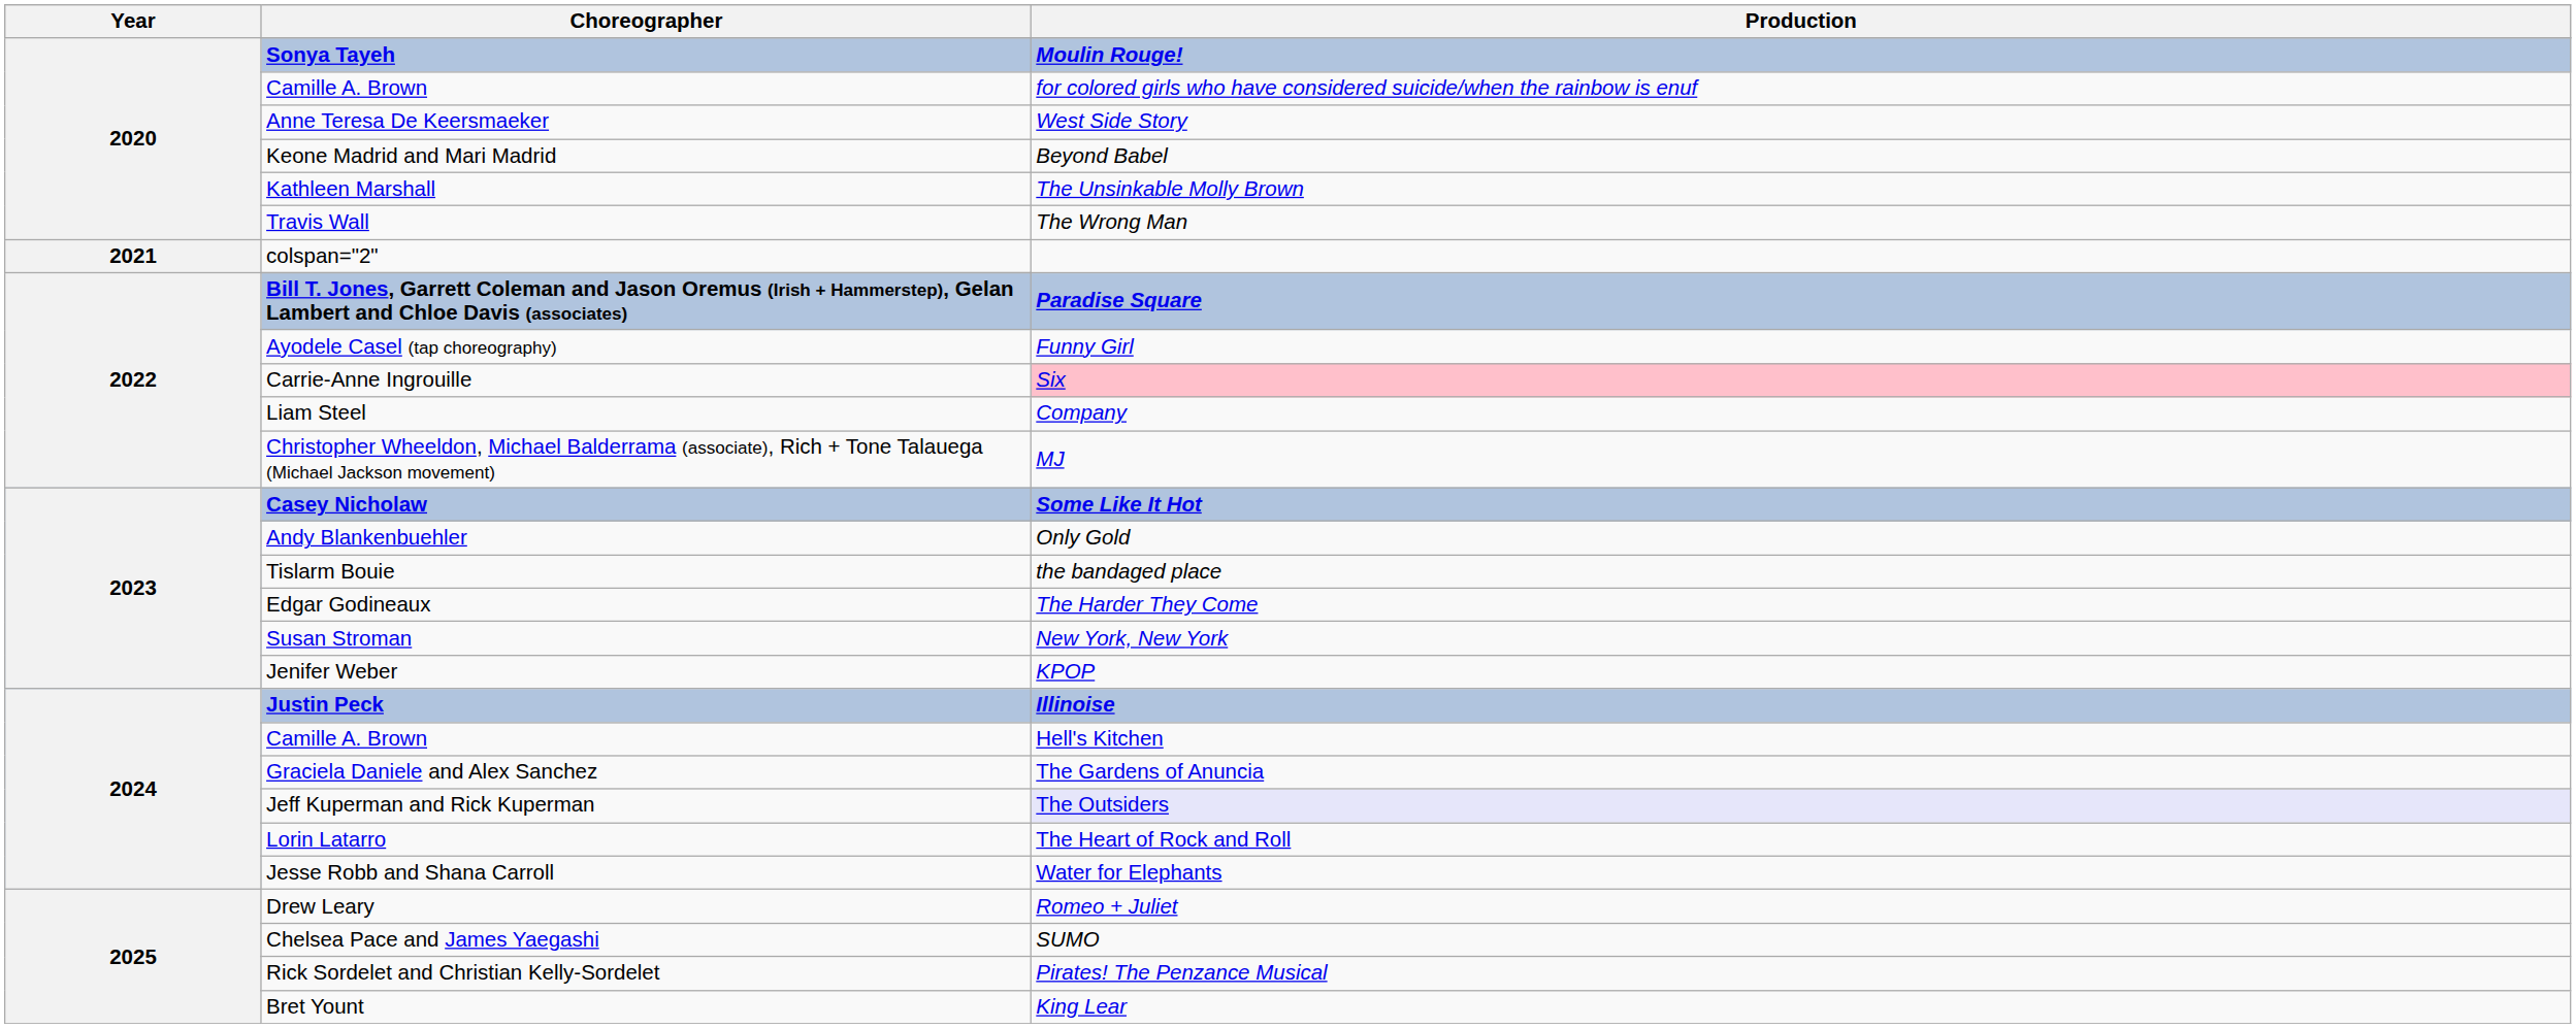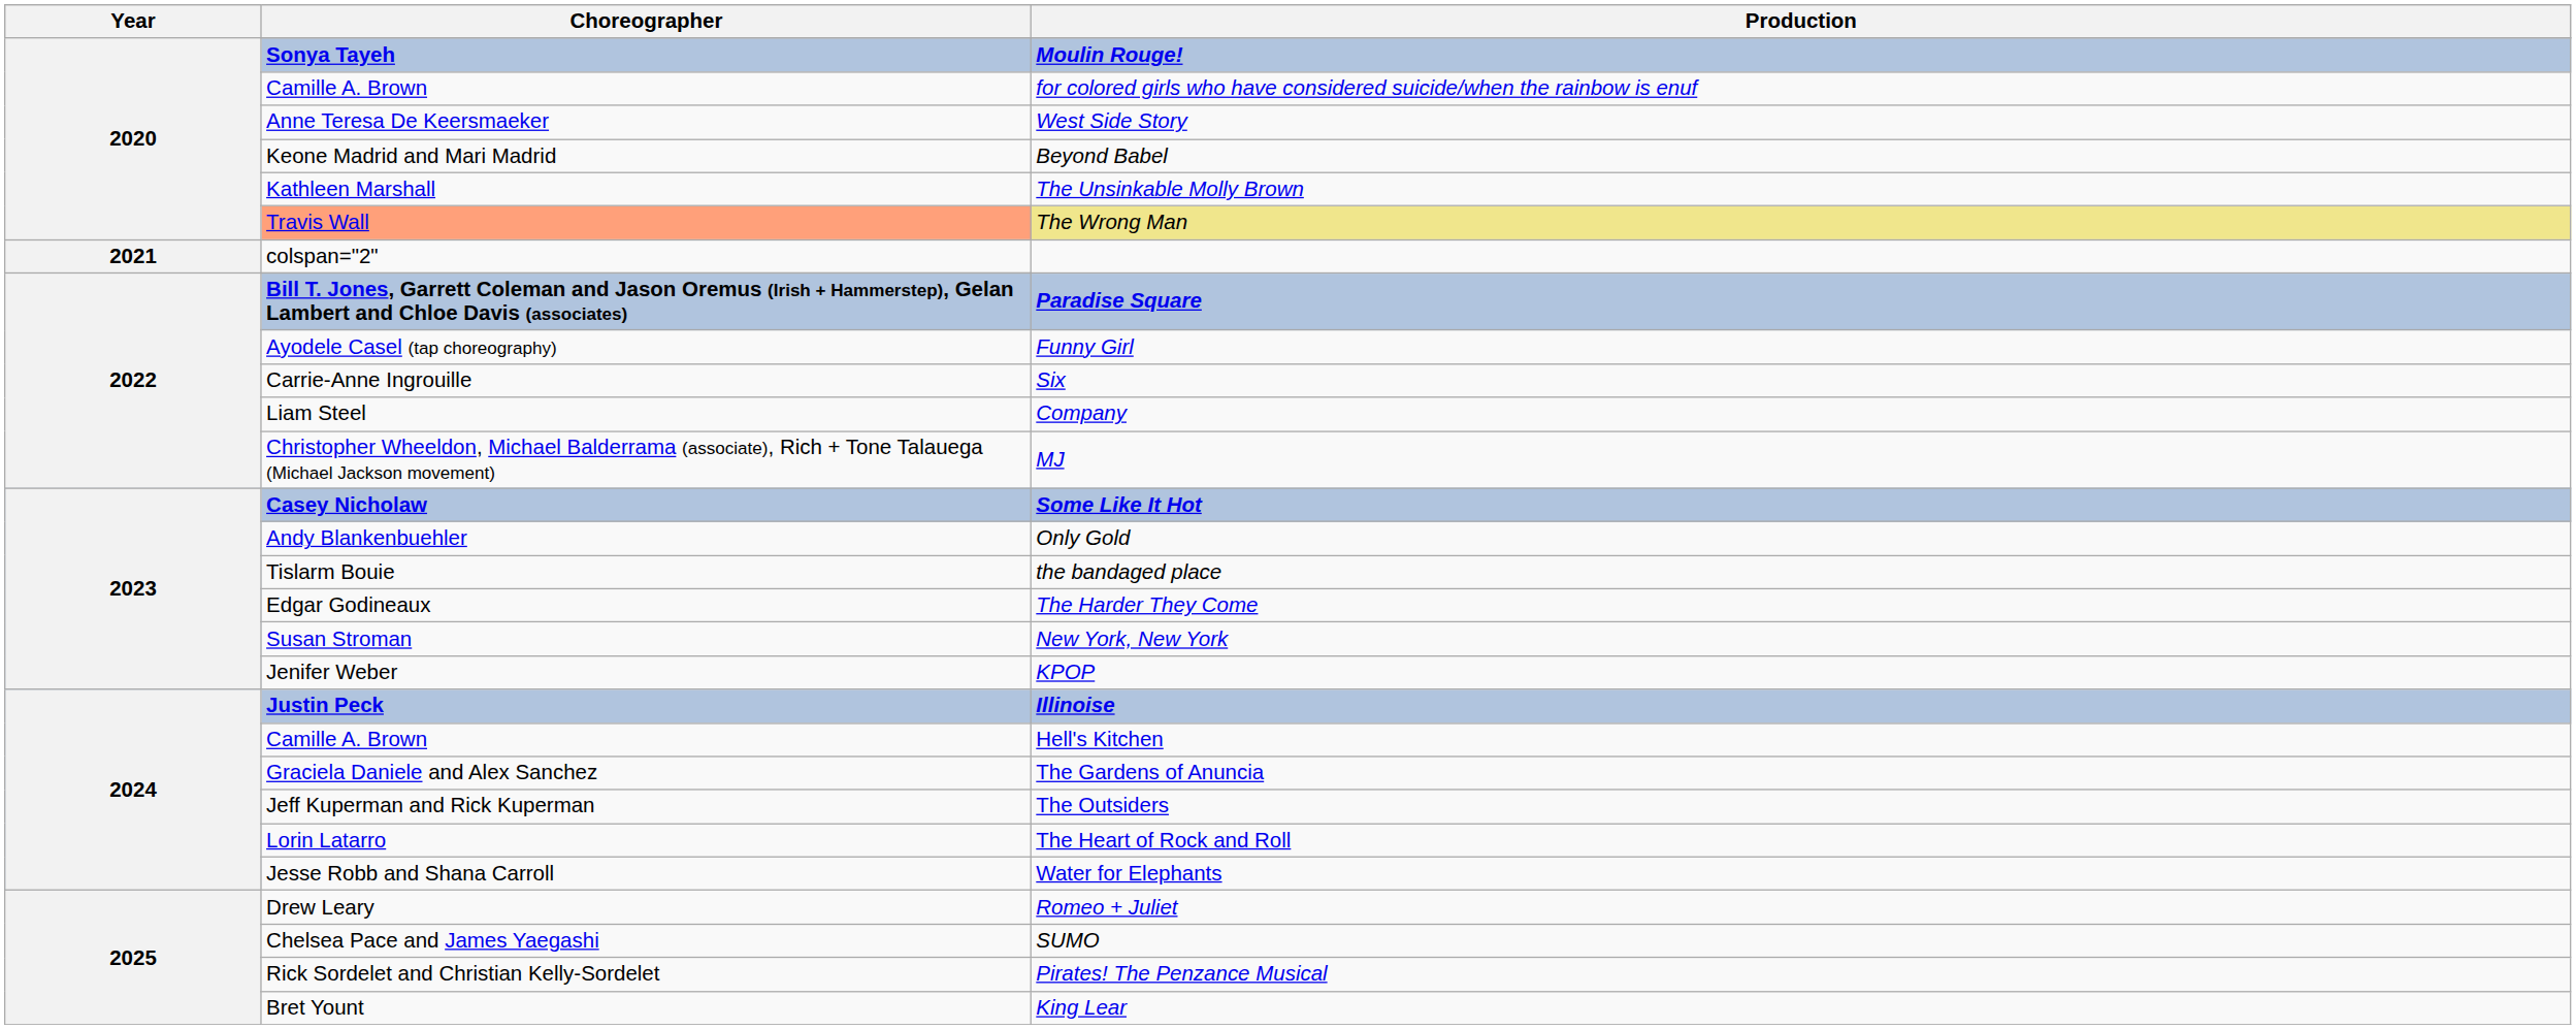The Wrong Man | Choreographer: no background -> lightsalmon background
The Wrong Man | Production: no background -> khaki background
Six | Production: pink background -> no background
The Outsiders | Production: lavender background -> no background
